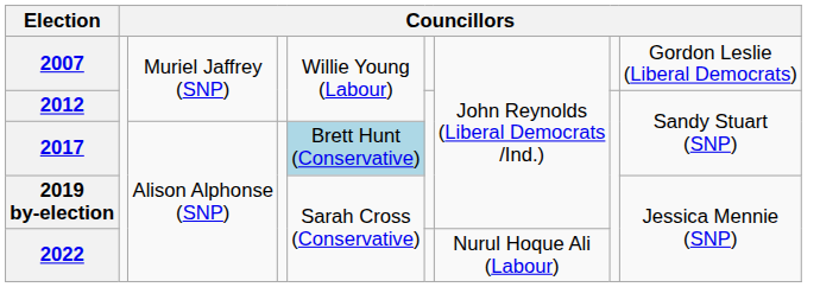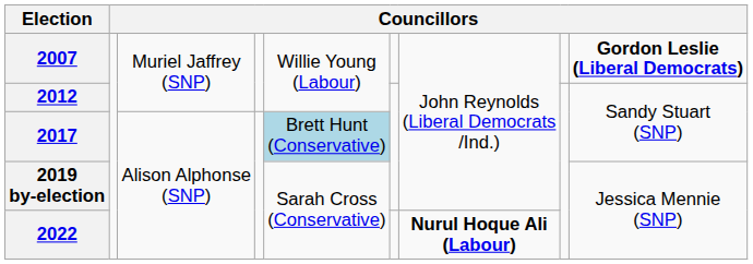2007 | column 9: normal -> bold
2022 | column 7: normal -> bold
